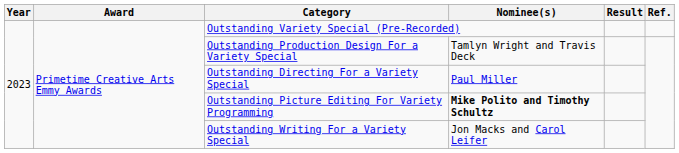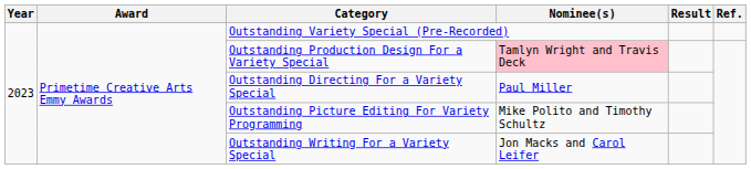Outstanding Production Design For a Variety Special | Nominee(s): no background -> pink background
Outstanding Picture Editing For Variety Programming | Nominee(s): bold -> normal
